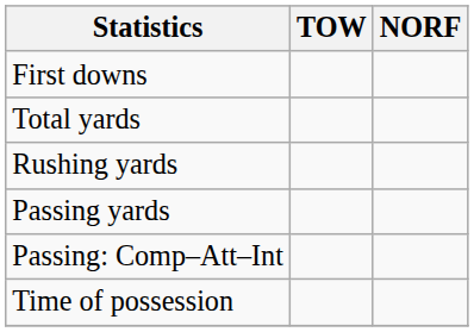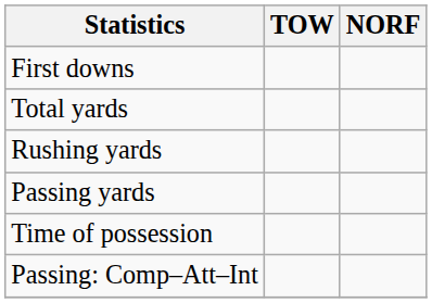rows swapped: Passing: Comp–Att–Int <-> Time of possession
